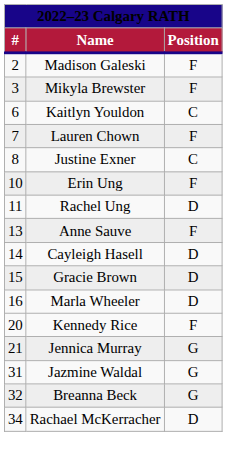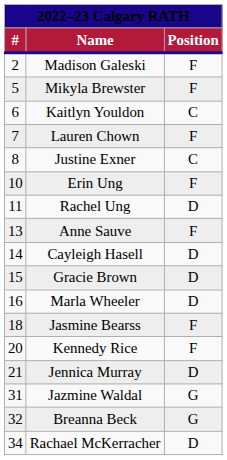Mikyla Brewster | #: 3 -> 5
+ row: 18 | Jasmine Bearss | F
Jennica Murray | Position: G -> D
